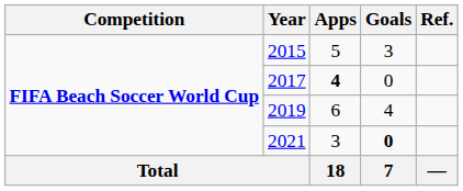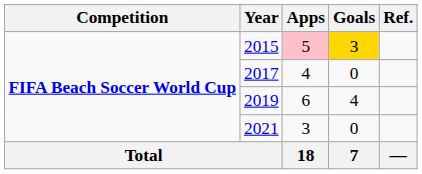2015 | Apps: no background -> pink background
2015 | Goals: no background -> gold background
2017 | Apps: bold -> normal
2021 | Goals: bold -> normal
